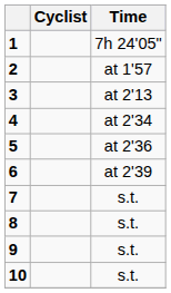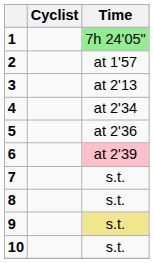1 | Time: no background -> lightgreen background
6 | Time: no background -> pink background
9 | Time: no background -> khaki background
